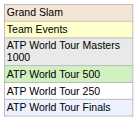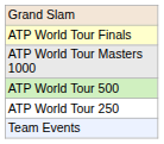row 2 | column 1: Team Events -> ATP World Tour Finals
row 6 | column 1: ATP World Tour Finals -> Team Events
